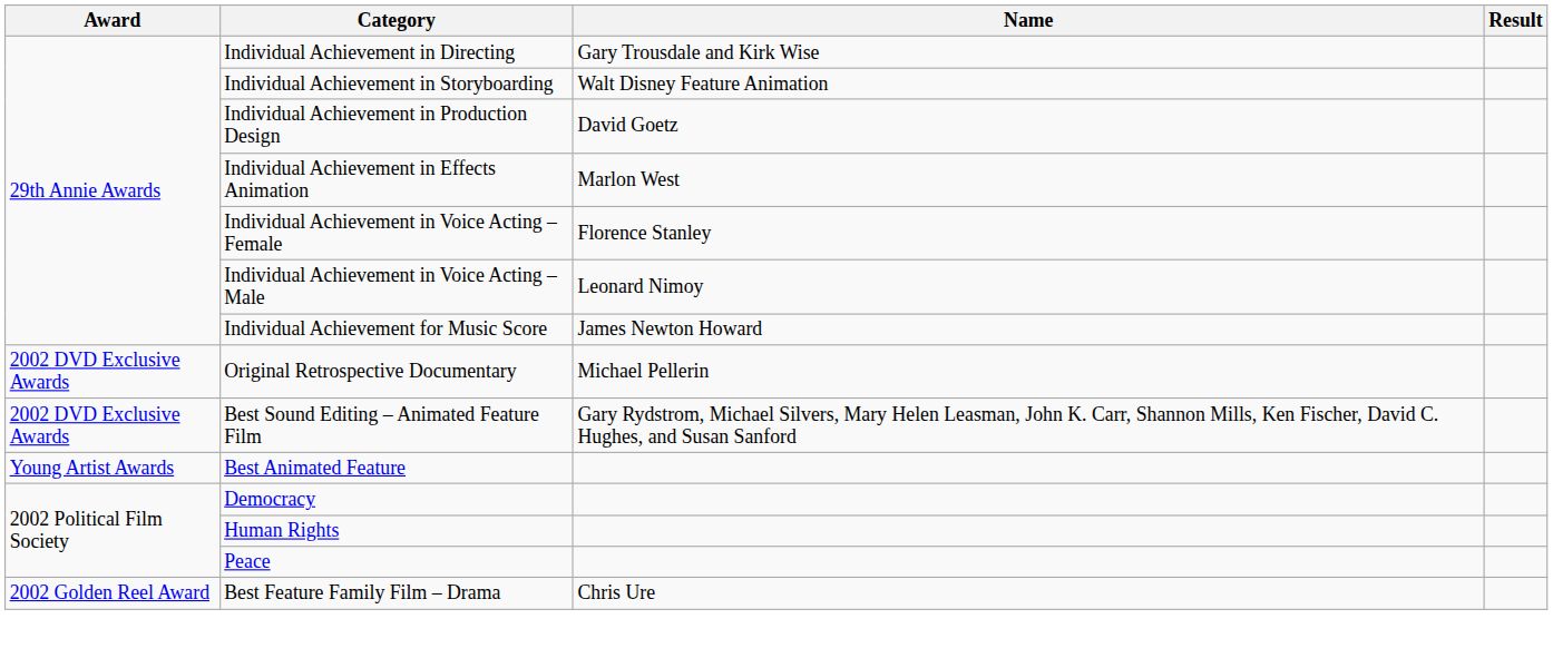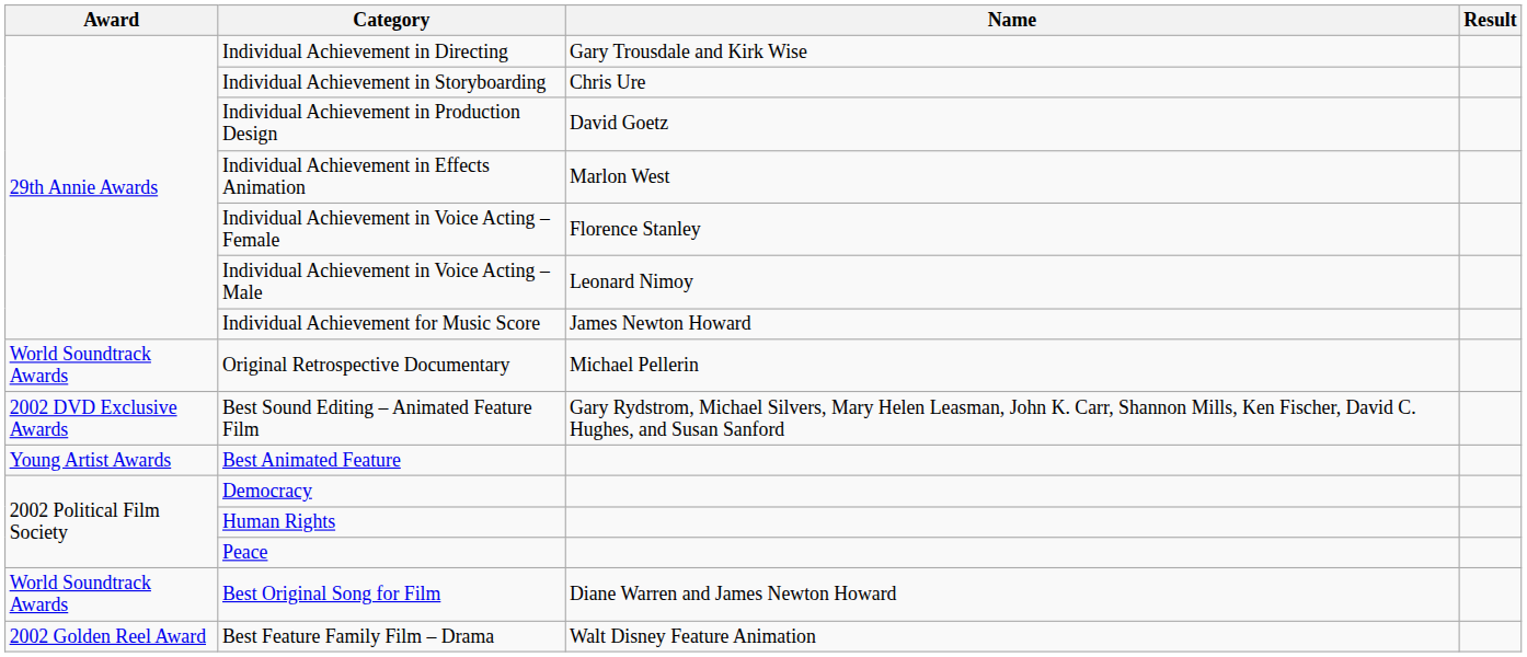Individual Achievement in Storyboarding | Name: Walt Disney Feature Animation -> Chris Ure
Original Retrospective Documentary | Award: 2002 DVD Exclusive Awards -> World Soundtrack Awards
+ row: World Soundtrack Awards | Best Original Song for Film | Diane Warren and James Newton Howard
Best Feature Family Film – Drama | Name: Chris Ure -> Walt Disney Feature Animation
